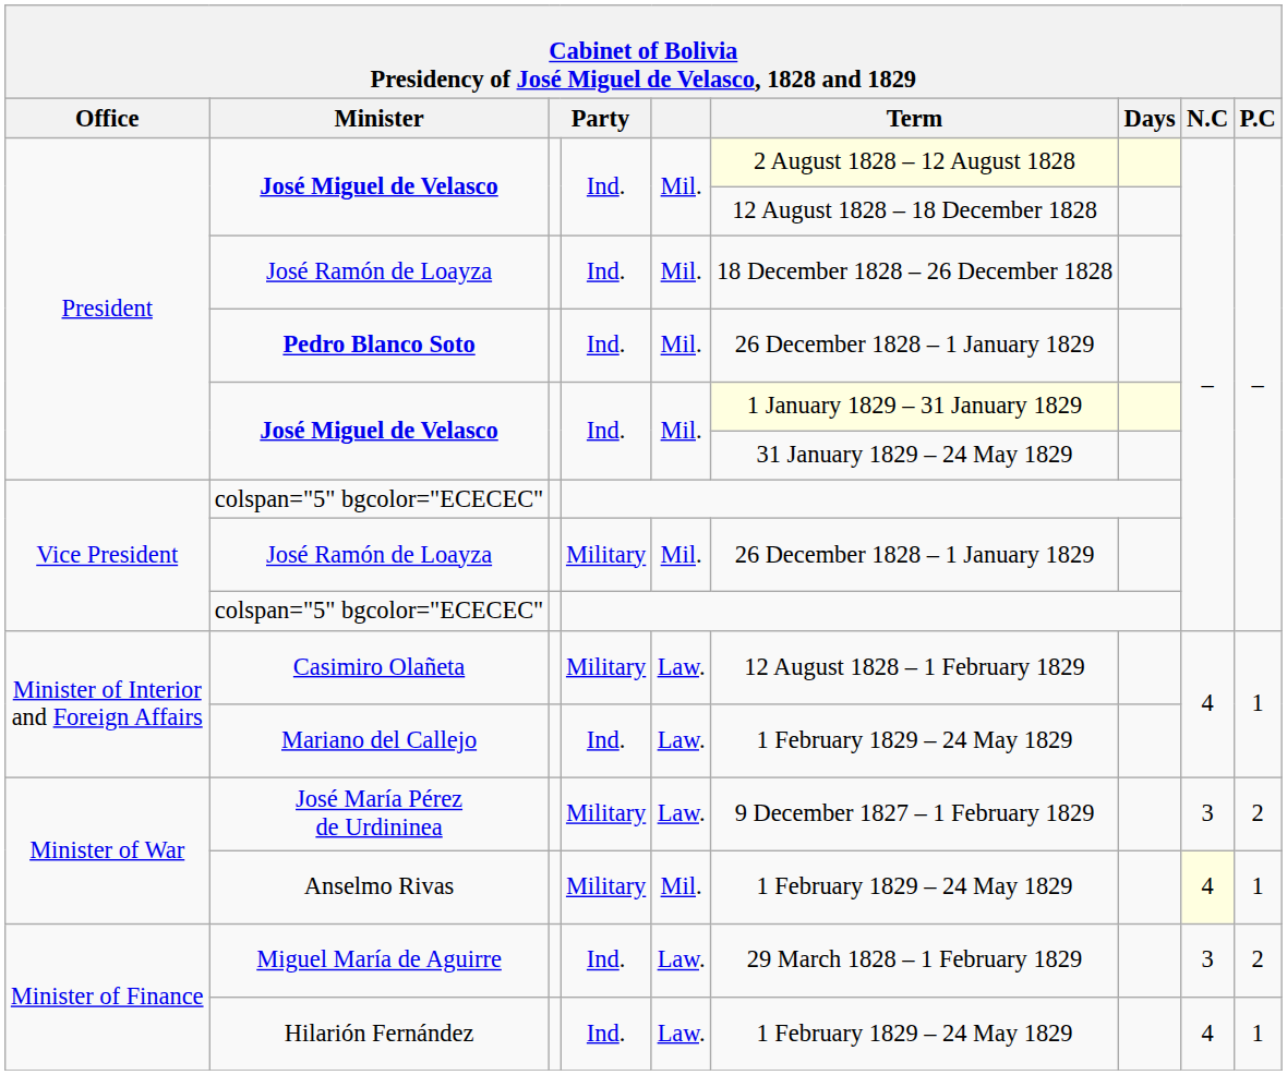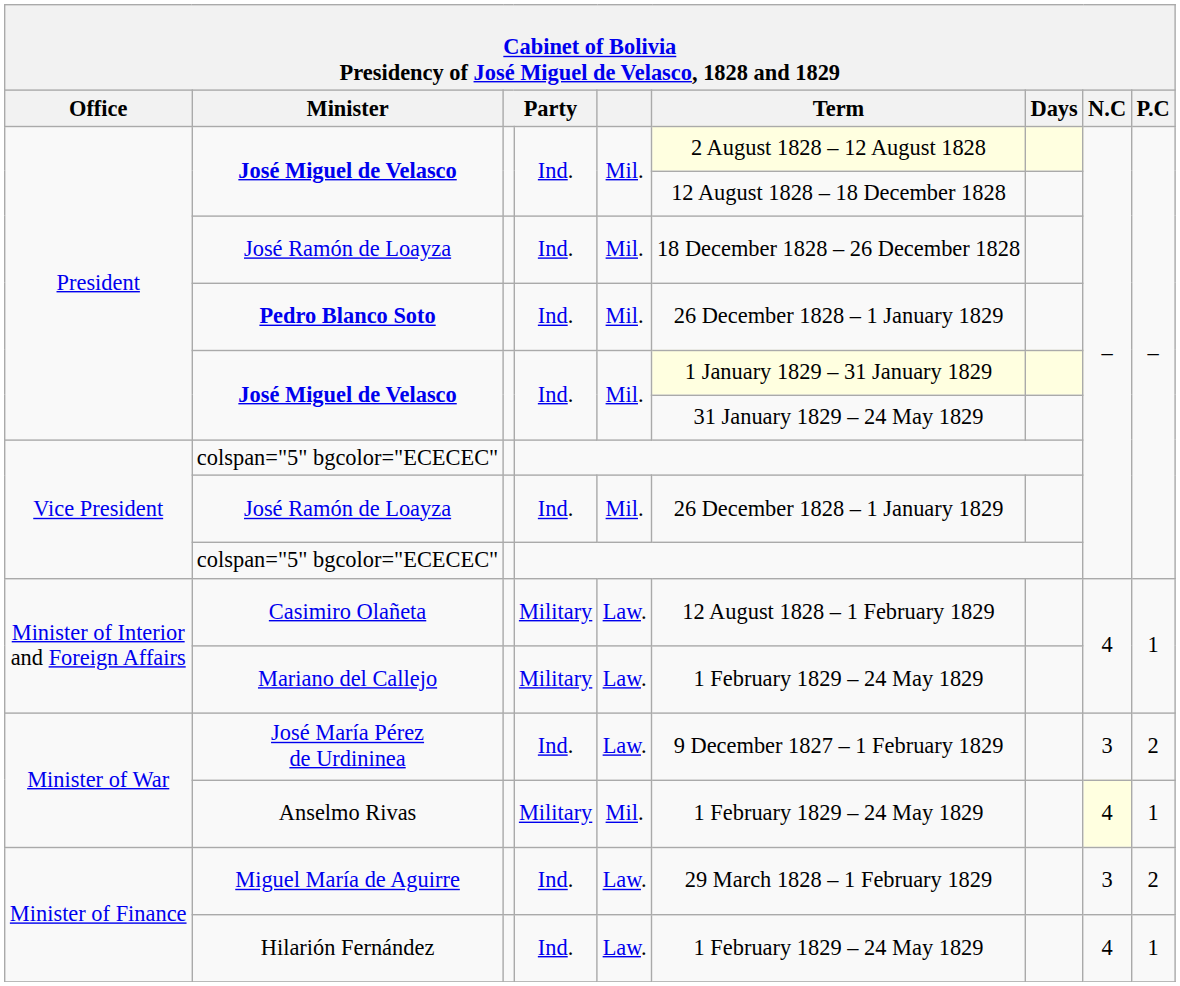Vice President / José Ramón de Loayza | column 4: Military -> Ind.
Mariano del Callejo | column 4: Ind. -> Military
José María Pérez de Urdininea | column 4: Military -> Ind.
